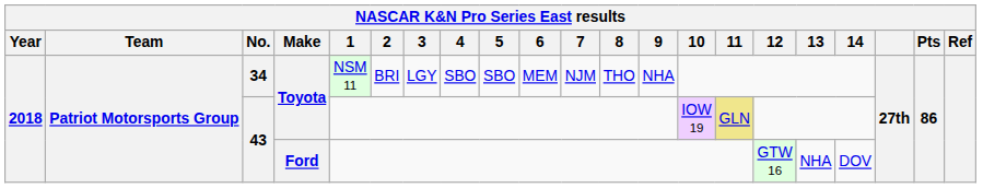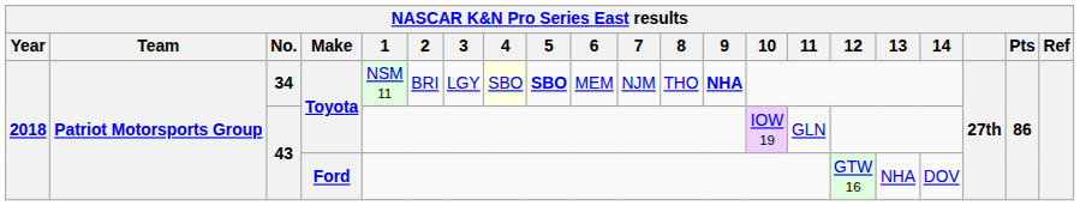34 | 4: no background -> lightyellow background
34 | 5: normal -> bold
34 | 9: normal -> bold
43 / Toyota | 11: khaki background -> no background
